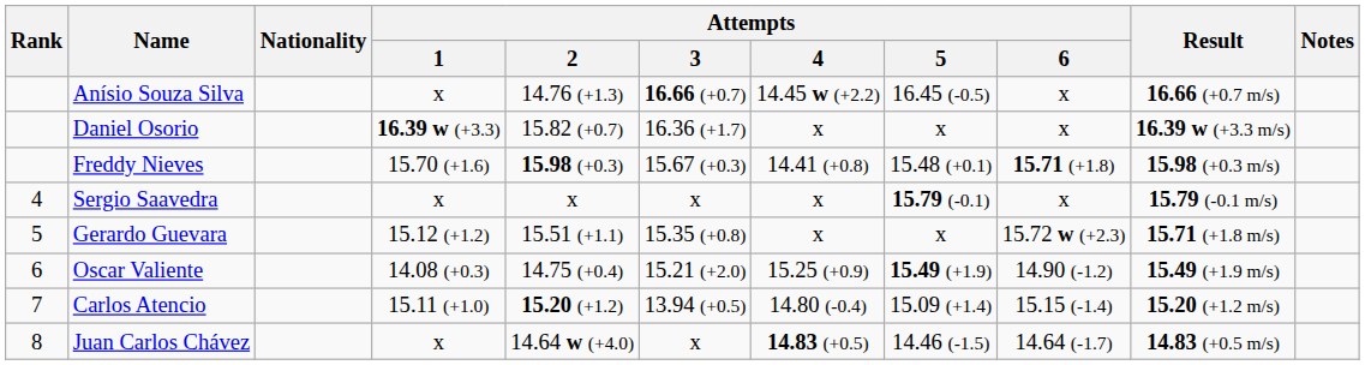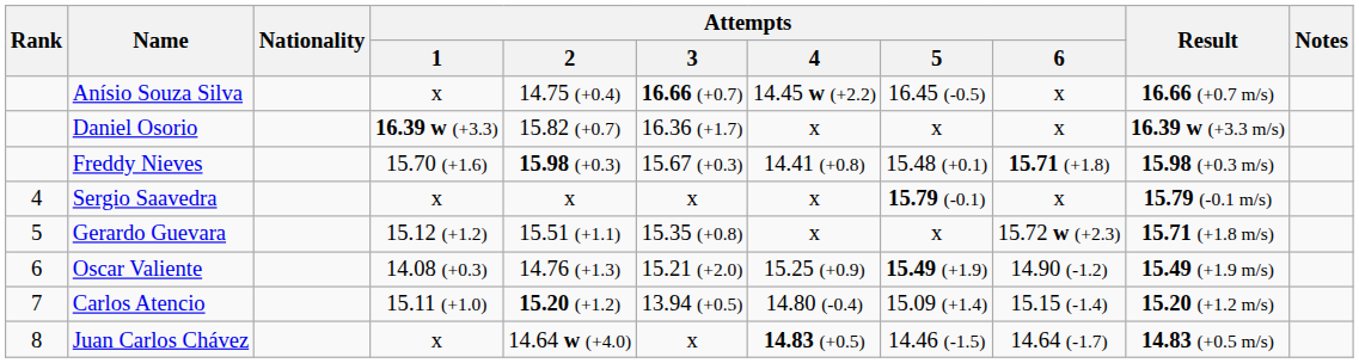Anísio Souza Silva | Attempts / 2: 14.76 (+1.3) -> 14.75 (+0.4)
Oscar Valiente | Attempts / 2: 14.75 (+0.4) -> 14.76 (+1.3)
